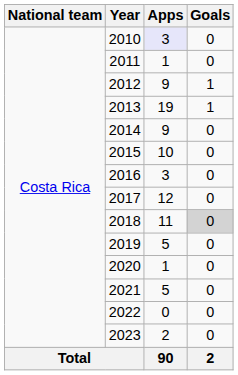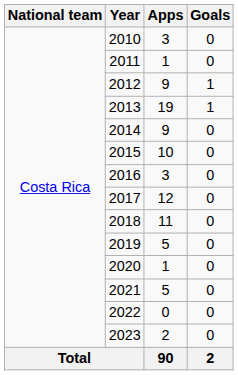2010 | Apps: lavender background -> no background
2018 | Goals: lightgrey background -> no background
